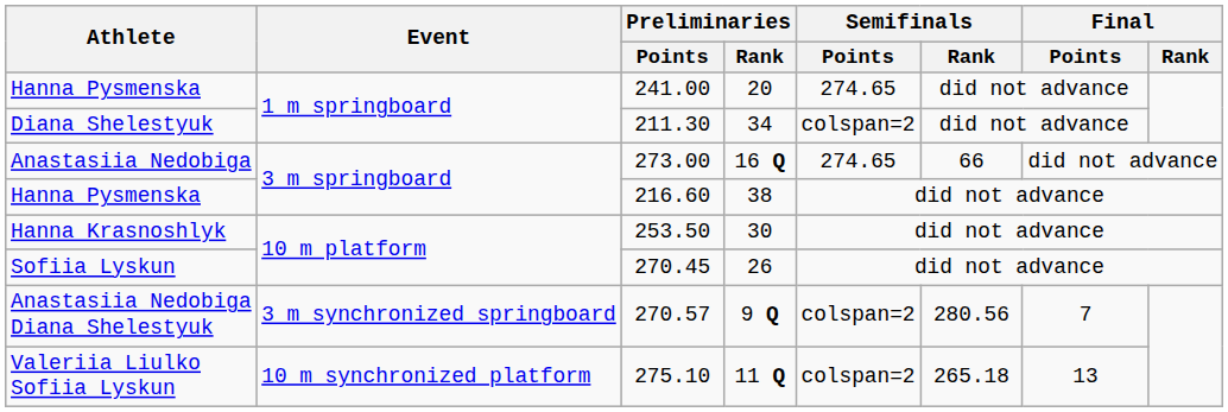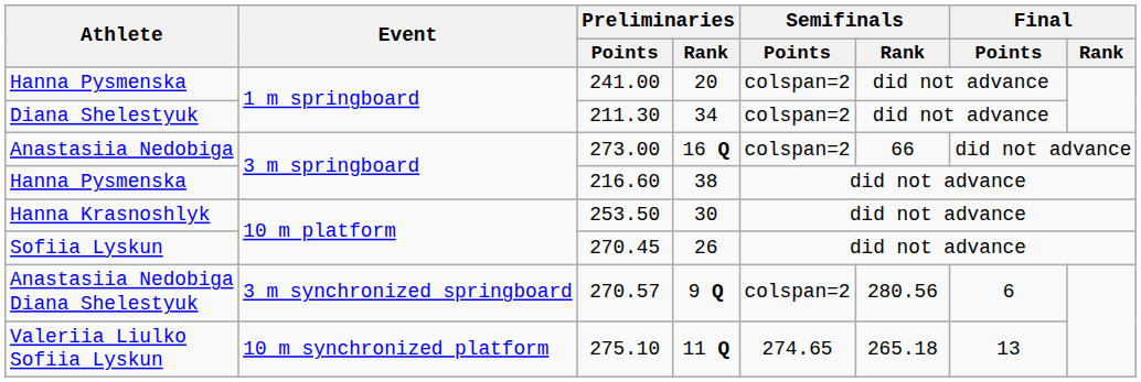241.00 | Semifinals / Points: 274.65 -> colspan=2
273.00 | Semifinals / Points: 274.65 -> colspan=2
270.57 | Final / Points: 7 -> 6
275.10 | Semifinals / Points: colspan=2 -> 274.65
